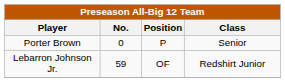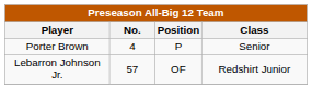Porter Brown | No.: 0 -> 4
Lebarron Johnson Jr. | No.: 59 -> 57
